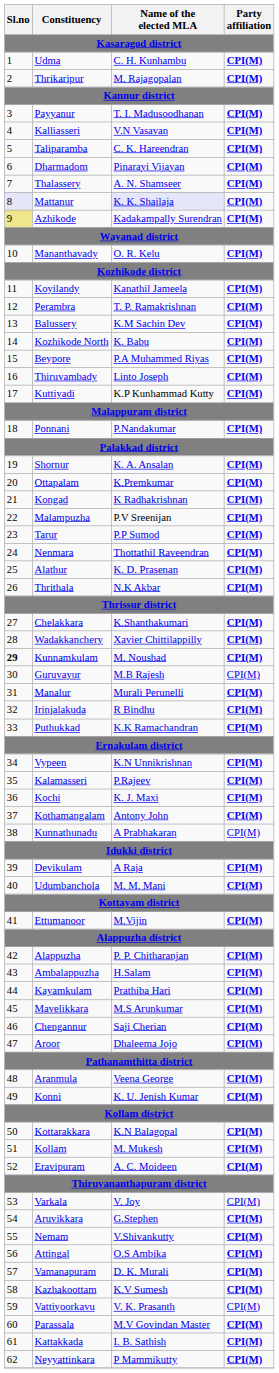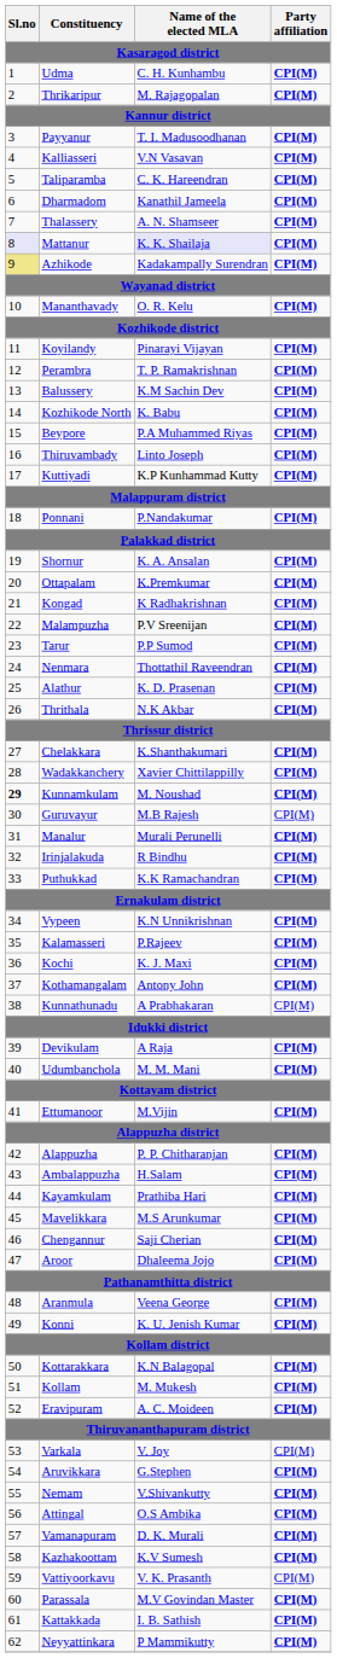Dharmadom | Name of the elected MLA: Pinarayi Vijayan -> Kanathil Jameela
Koyilandy | Name of the elected MLA: Kanathil Jameela -> Pinarayi Vijayan
